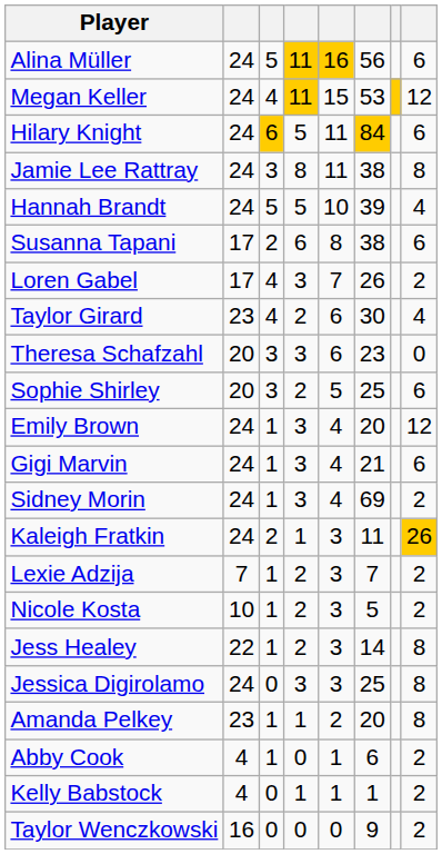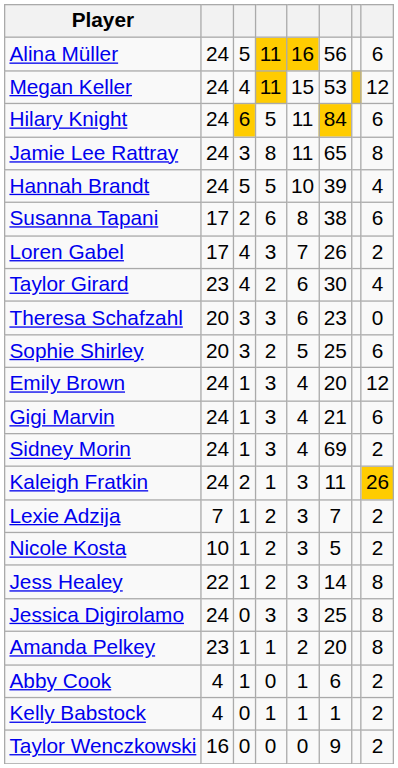Jamie Lee Rattray | column 6: 38 -> 65
